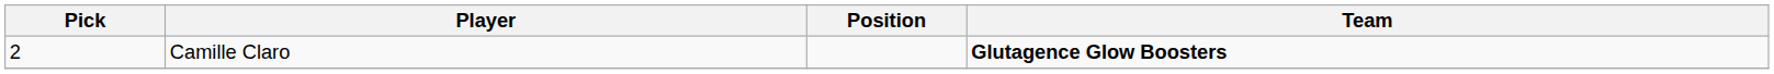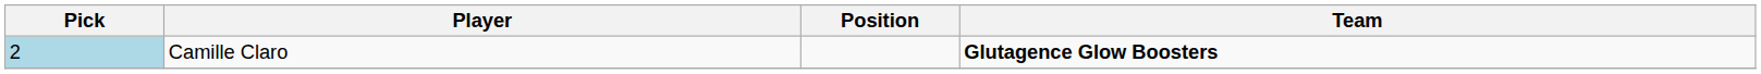Camille Claro | Pick: no background -> lightblue background
